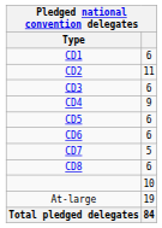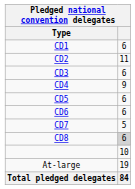CD8 | column 2: no background -> lightgrey background
